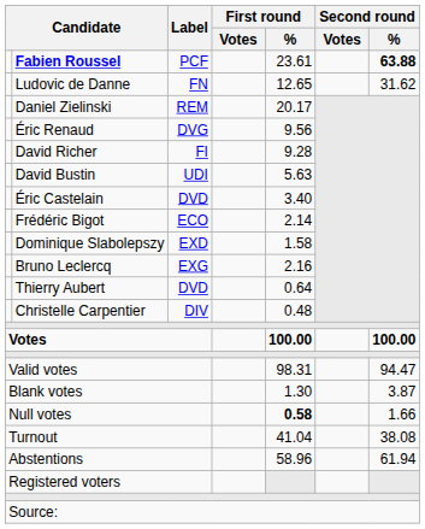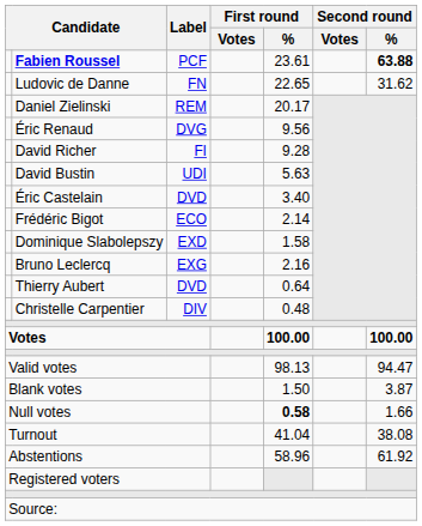Ludovic de Danne | First round / %: 12.65 -> 22.65
Valid votes | First round / %: 98.31 -> 98.13
Blank votes | First round / %: 1.30 -> 1.50
Abstentions | Second round / %: 61.94 -> 61.92
